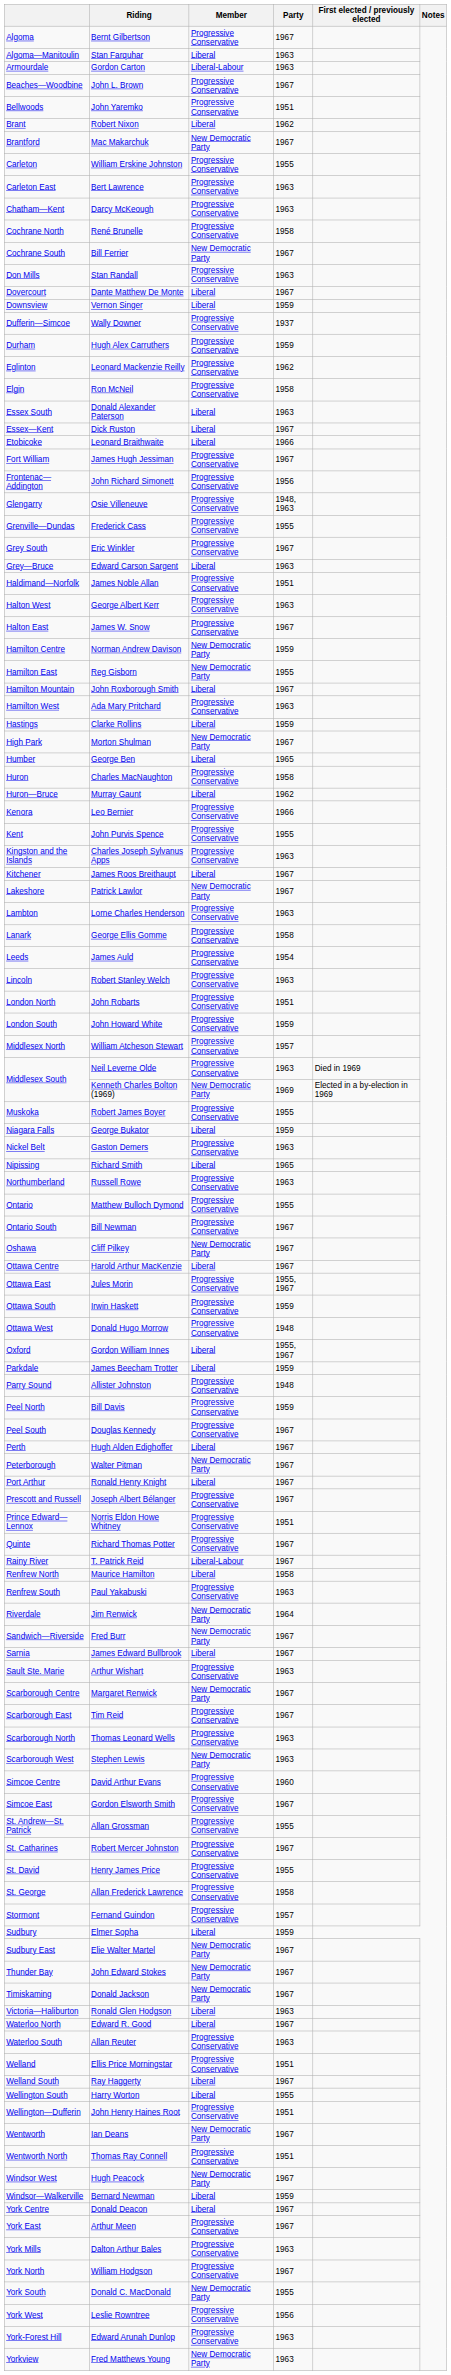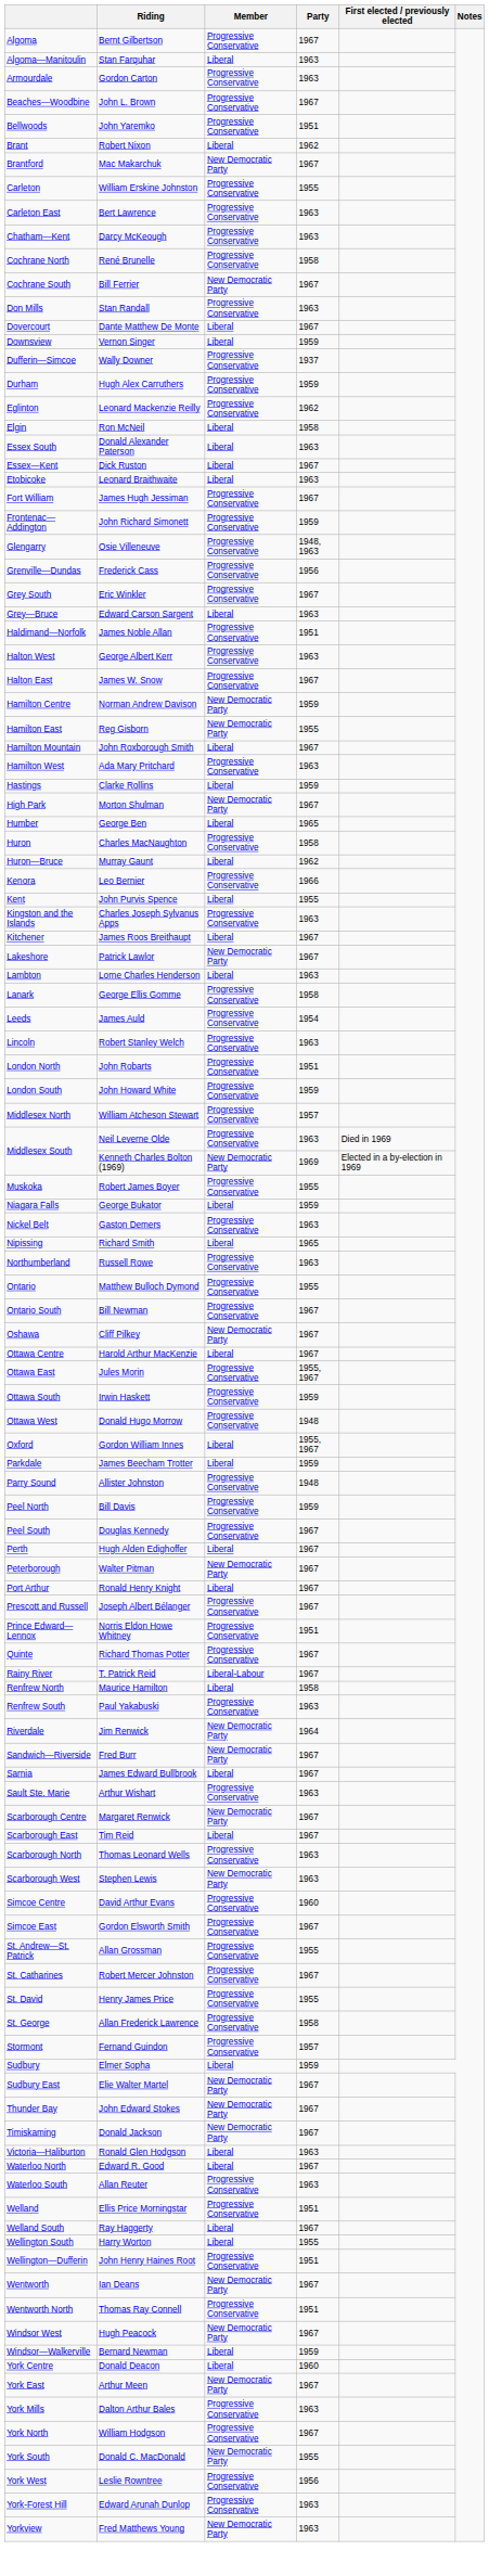Gordon Carton | Member: Liberal-Labour -> Progressive Conservative
Ron McNeil | Member: Progressive Conservative -> Liberal
Leonard Braithwaite | Party: 1966 -> 1963
John Richard Simonett | Party: 1956 -> 1959
Frederick Cass | Party: 1955 -> 1956
John Purvis Spence | Member: Progressive Conservative -> Liberal
Lorne Charles Henderson | Member: Progressive Conservative -> Liberal
Tim Reid | Member: Progressive Conservative -> Liberal
Donald Deacon | Party: 1967 -> 1960
Arthur Meen | Member: Progressive Conservative -> New Democratic Party
